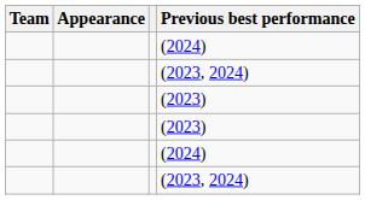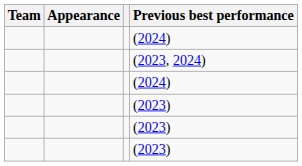row 4 | Previous best performance: (2023) -> (2024)
row 6 | Previous best performance: (2024) -> (2023)
row 7 | Previous best performance: (2023, 2024) -> (2023)
